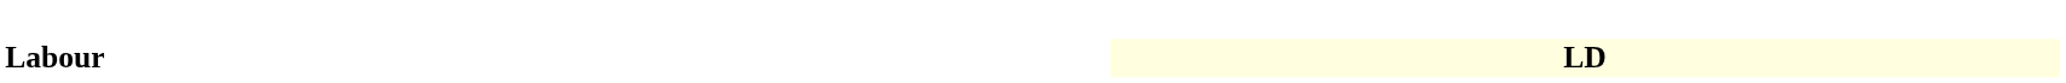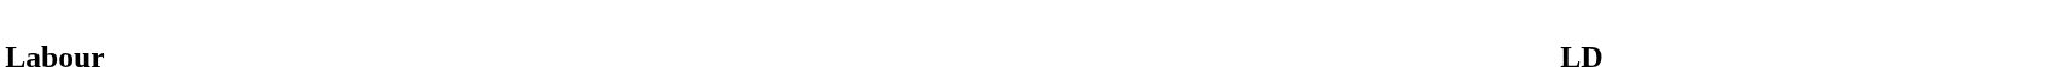Labour | 2: lightyellow background -> no background
